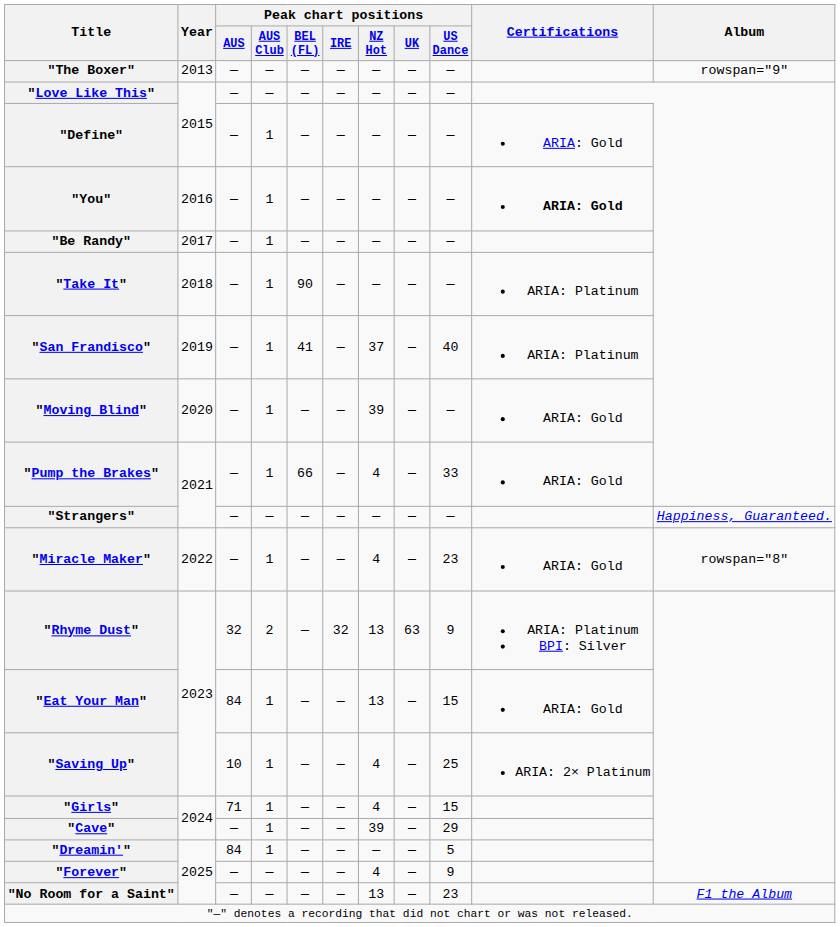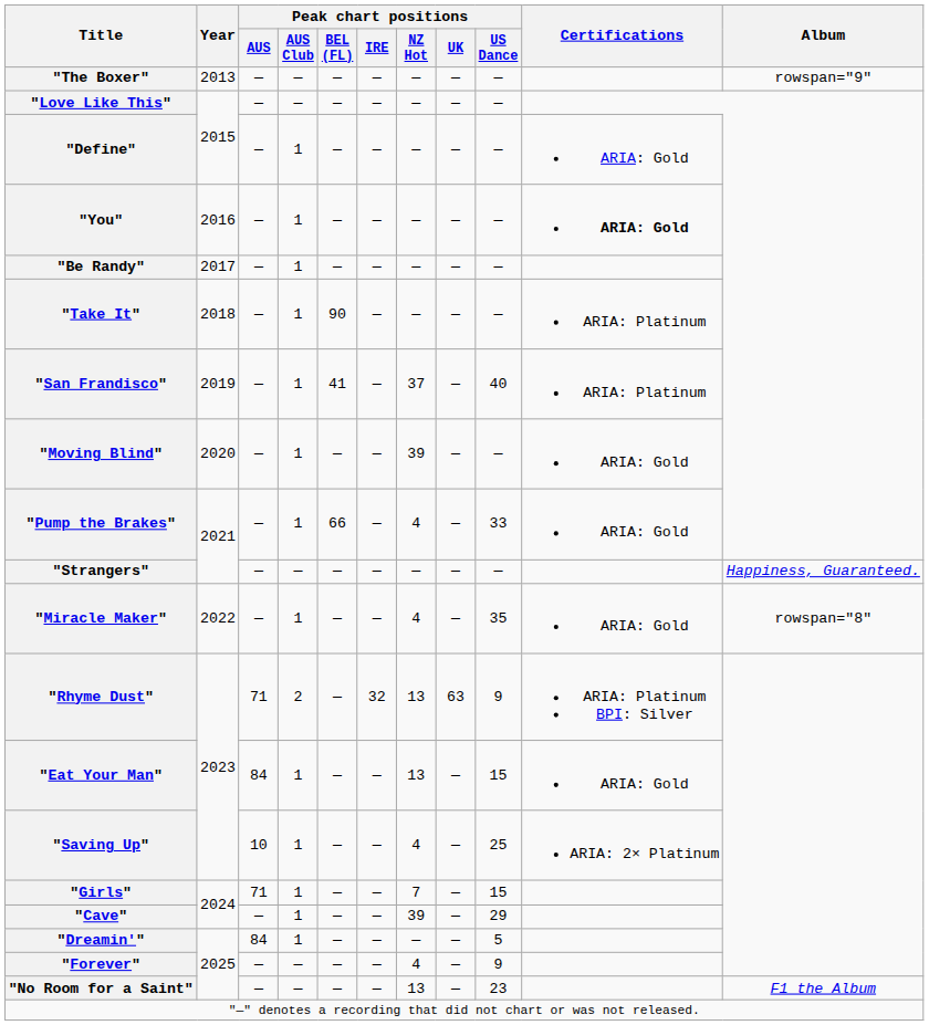"Miracle Maker" | Peak chart positions / US Dance: 23 -> 35
"Rhyme Dust" | Peak chart positions / AUS: 32 -> 71
"Girls" | Peak chart positions / NZ Hot: 4 -> 7
